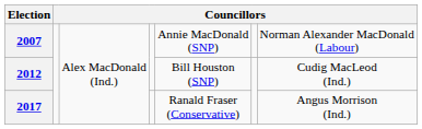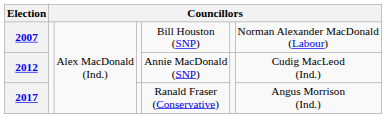2007 | column 5: Annie MacDonald (SNP) -> Bill Houston (SNP)
2012 | column 5: Bill Houston (SNP) -> Annie MacDonald (SNP)
